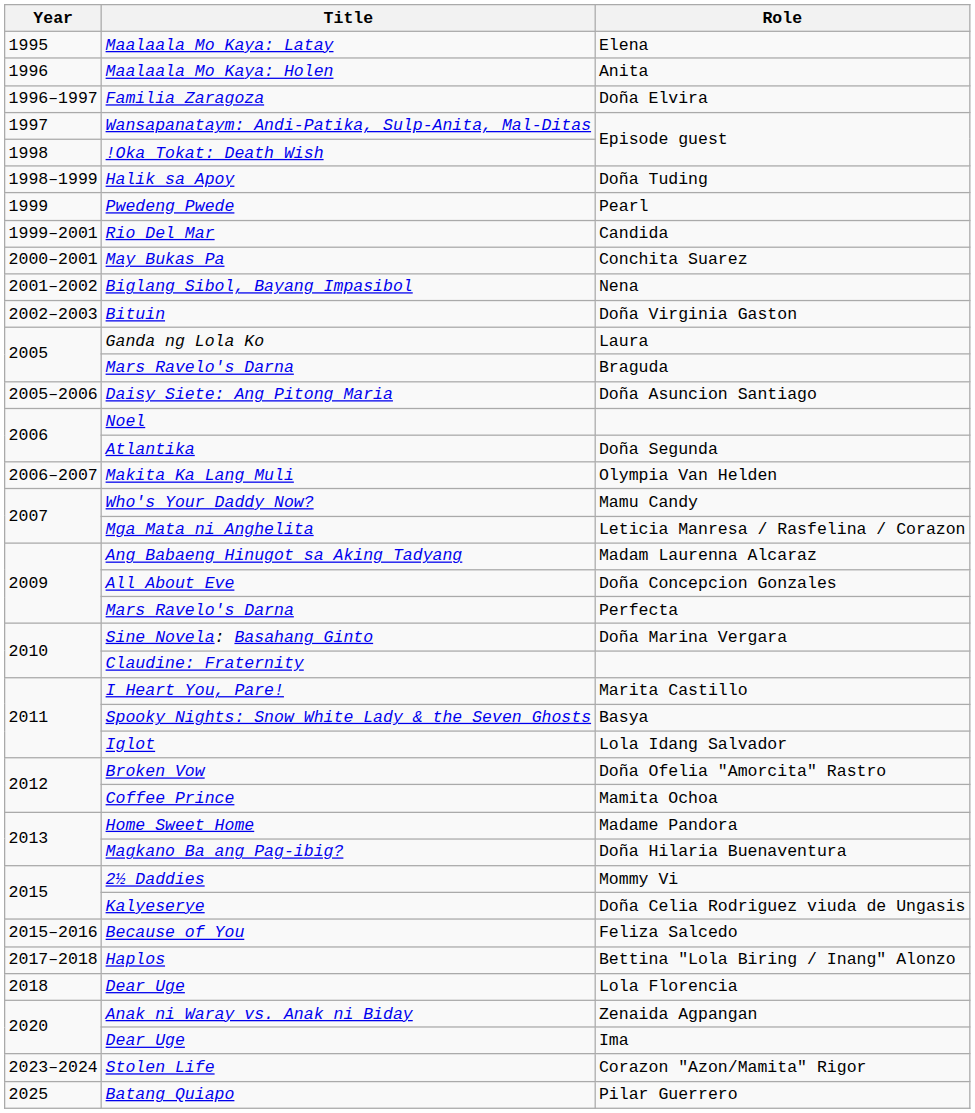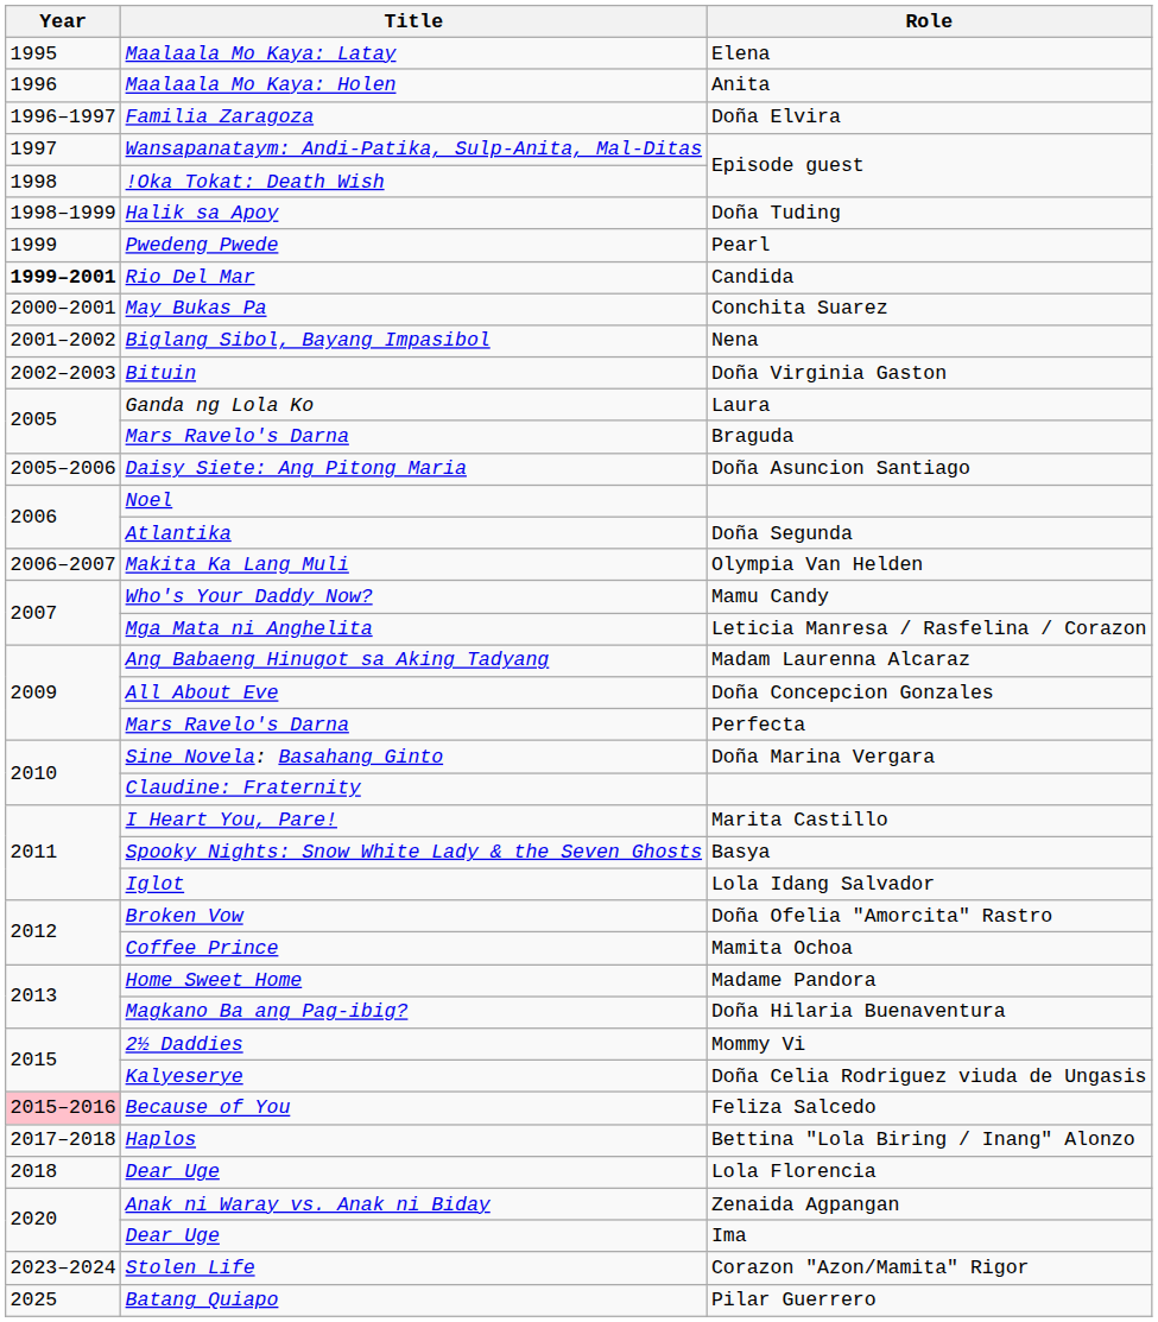Rio Del Mar | Year: normal -> bold
Because of You | Year: no background -> pink background
